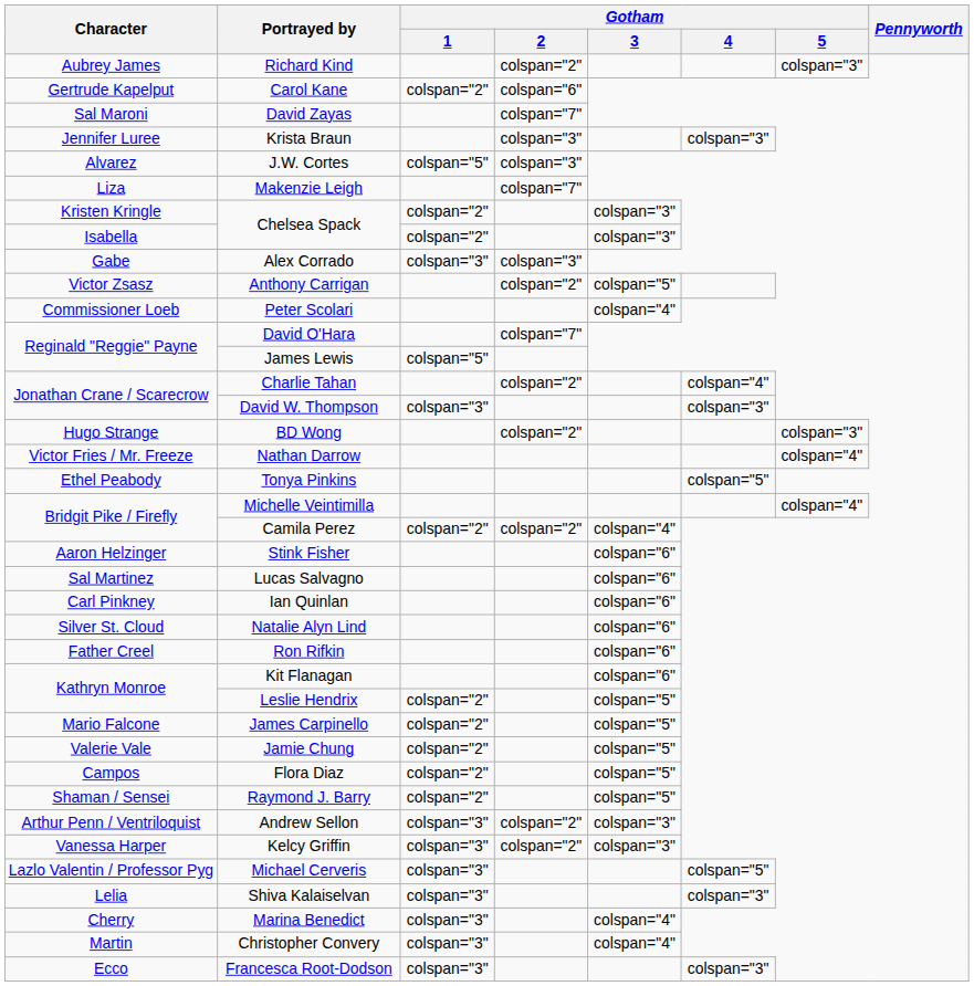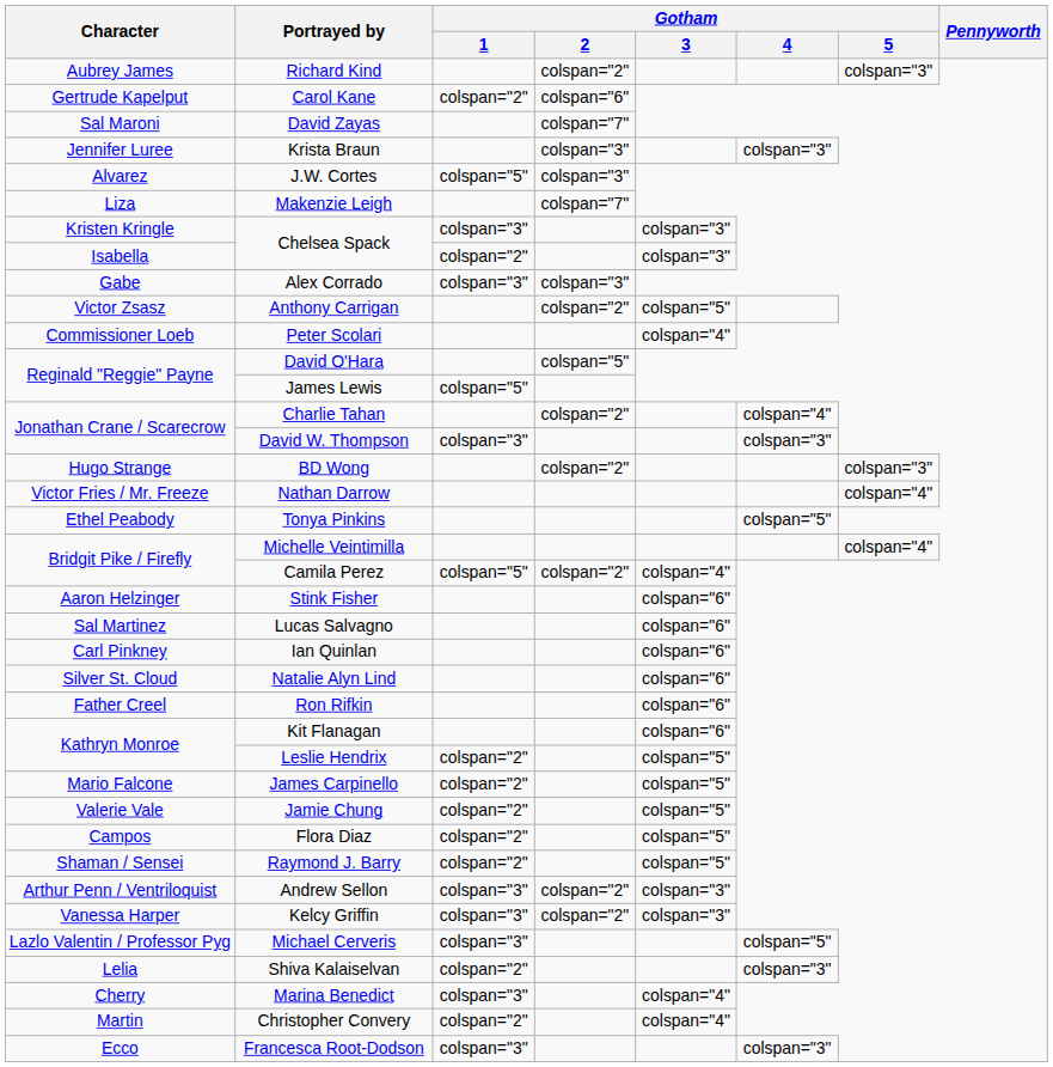Kristen Kringle / Chelsea Spack | Gotham / 1: colspan="2" -> colspan="3"
David O'Hara | Gotham / 2: colspan="7" -> colspan="5"
Camila Perez | Gotham / 1: colspan="2" -> colspan="5"
Shiva Kalaiselvan | Gotham / 1: colspan="3" -> colspan="2"
Christopher Convery | Gotham / 1: colspan="3" -> colspan="2"
